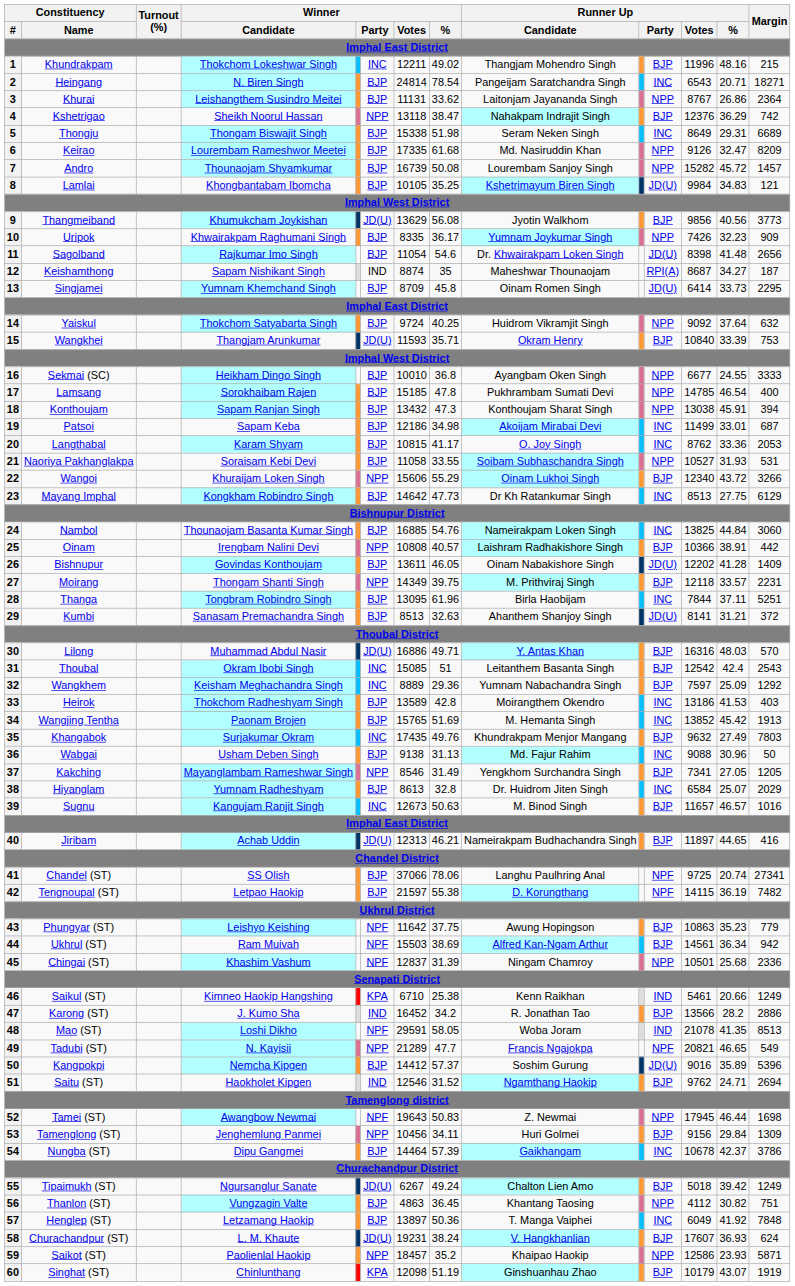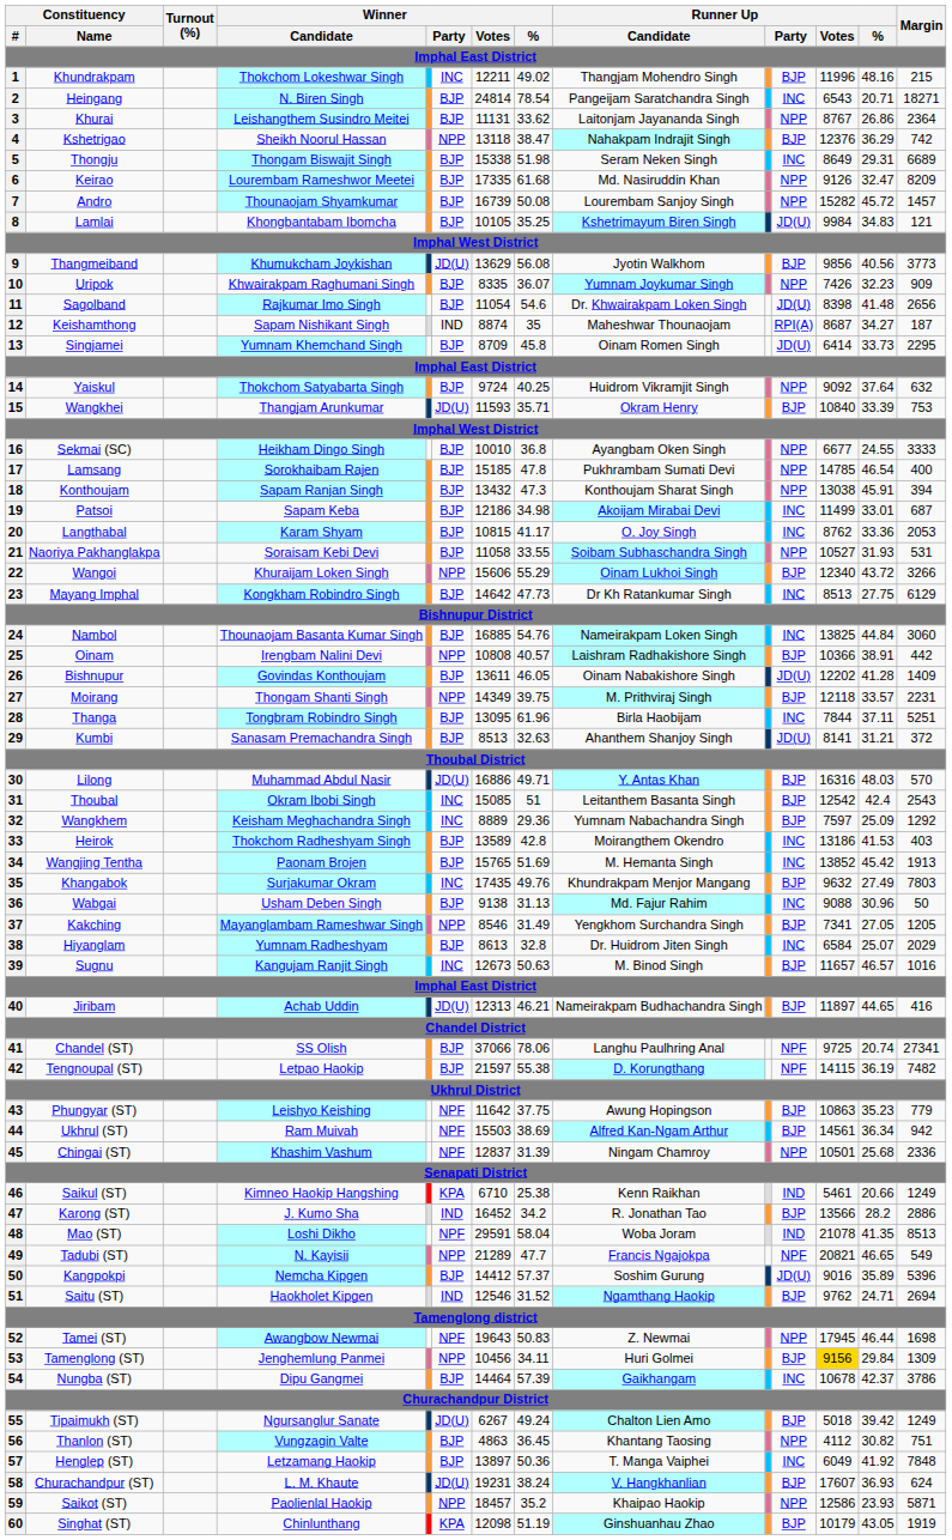Uripok | Winner / %: 36.17 -> 36.07
Mao (ST) | Winner / %: 58.05 -> 58.04
Tamenglong (ST) | Runner Up / Votes: no background -> gold background
Singhat (ST) | Runner Up / %: 43.07 -> 43.05
